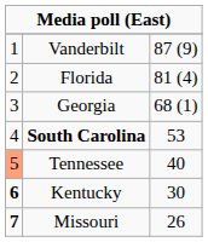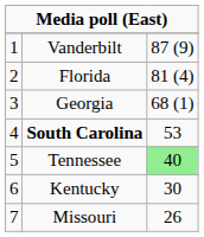Tennessee | column 1: lightsalmon background -> no background
Tennessee | column 3: no background -> lightgreen background
Kentucky | column 1: bold -> normal
Missouri | column 1: bold -> normal
